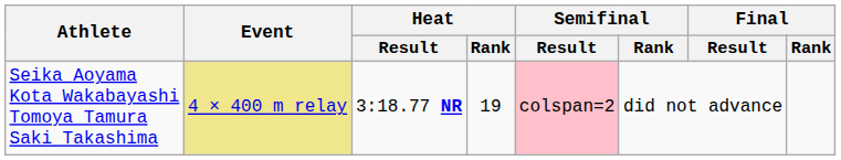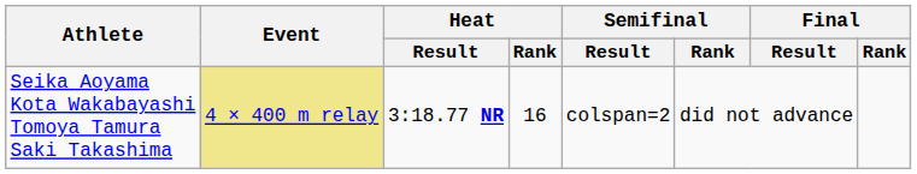Seika Aoyama Kota Wakabayashi Tomoya Tamura Saki Takashima | Heat / Rank: 19 -> 16
Seika Aoyama Kota Wakabayashi Tomoya Tamura Saki Takashima | Semifinal / Result: pink background -> no background
